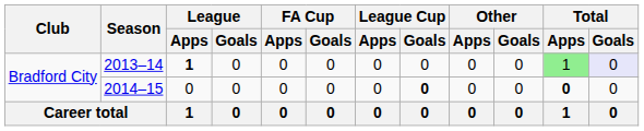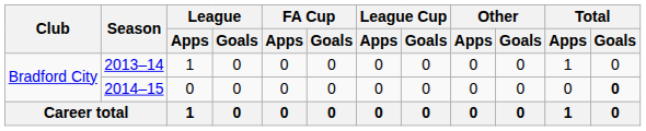2013–14 | League / Apps: bold -> normal
2013–14 | Total / Apps: lightgreen background -> no background
2013–14 | Total / Goals: lavender background -> no background
2014–15 | League Cup / Goals: bold -> normal
2014–15 | Total / Apps: bold -> normal
2014–15 | Total / Goals: normal -> bold
